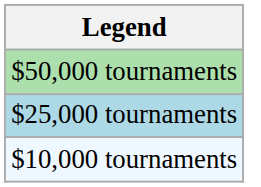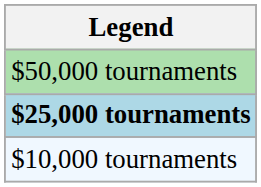row 3 | column 1: normal -> bold
